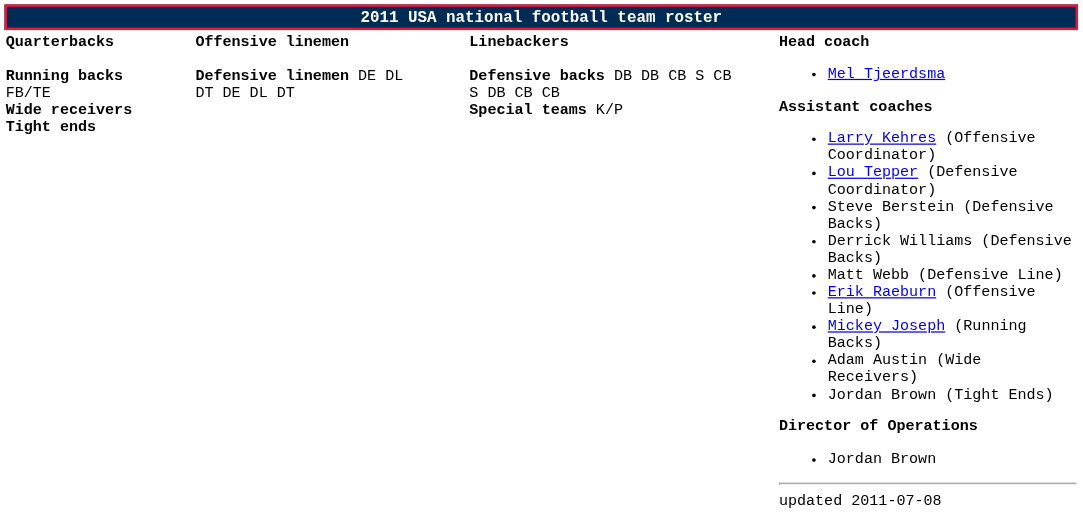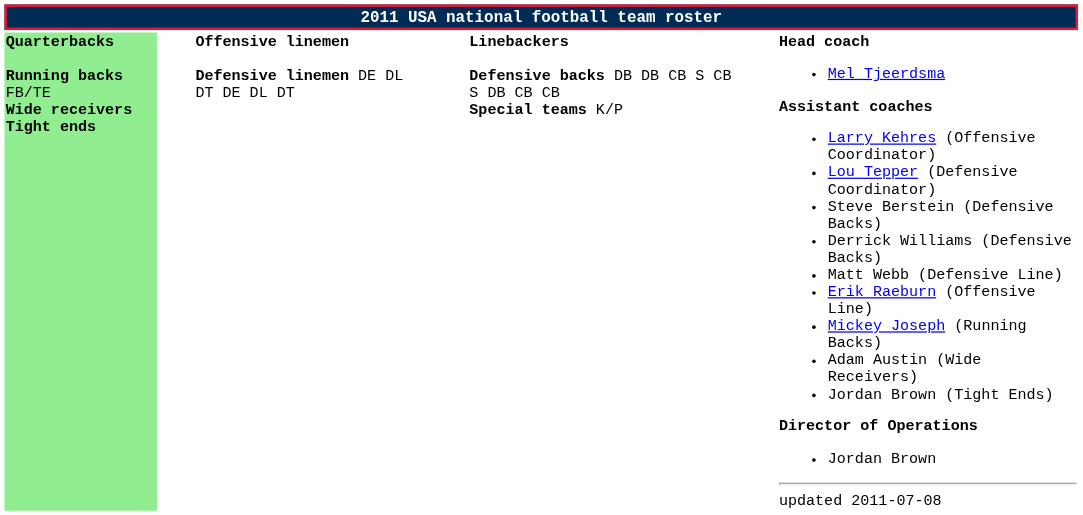Quarterbacks Running backs FB/TE Wide receivers Tight ends | column 1: no background -> lightgreen background
